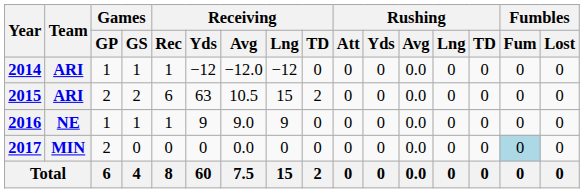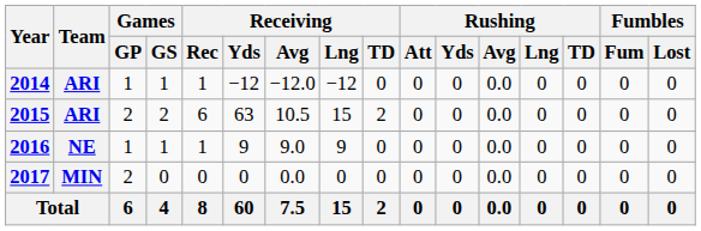2017 | Fumbles / Fum: lightblue background -> no background
